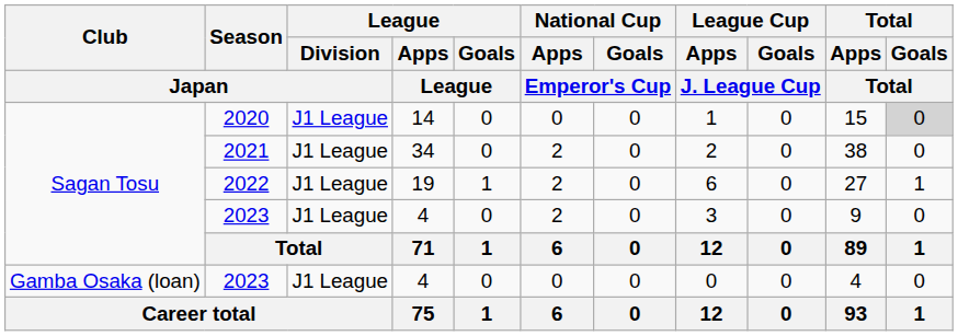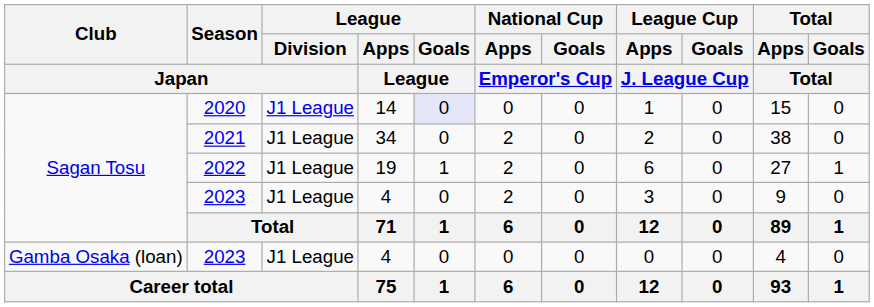2020 | League / Goals / League: no background -> lavender background
2020 | Total / Goals / Total: lightgrey background -> no background
